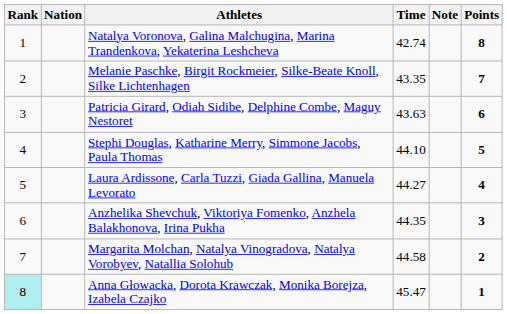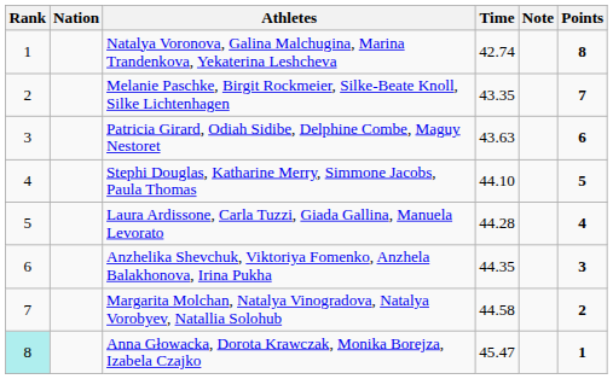row 6 | Time: 44.27 -> 44.28
